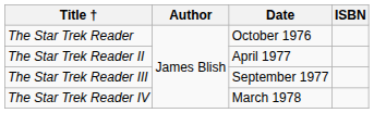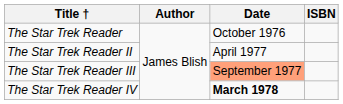The Star Trek Reader III | Date: no background -> lightsalmon background
The Star Trek Reader IV | Date: normal -> bold
